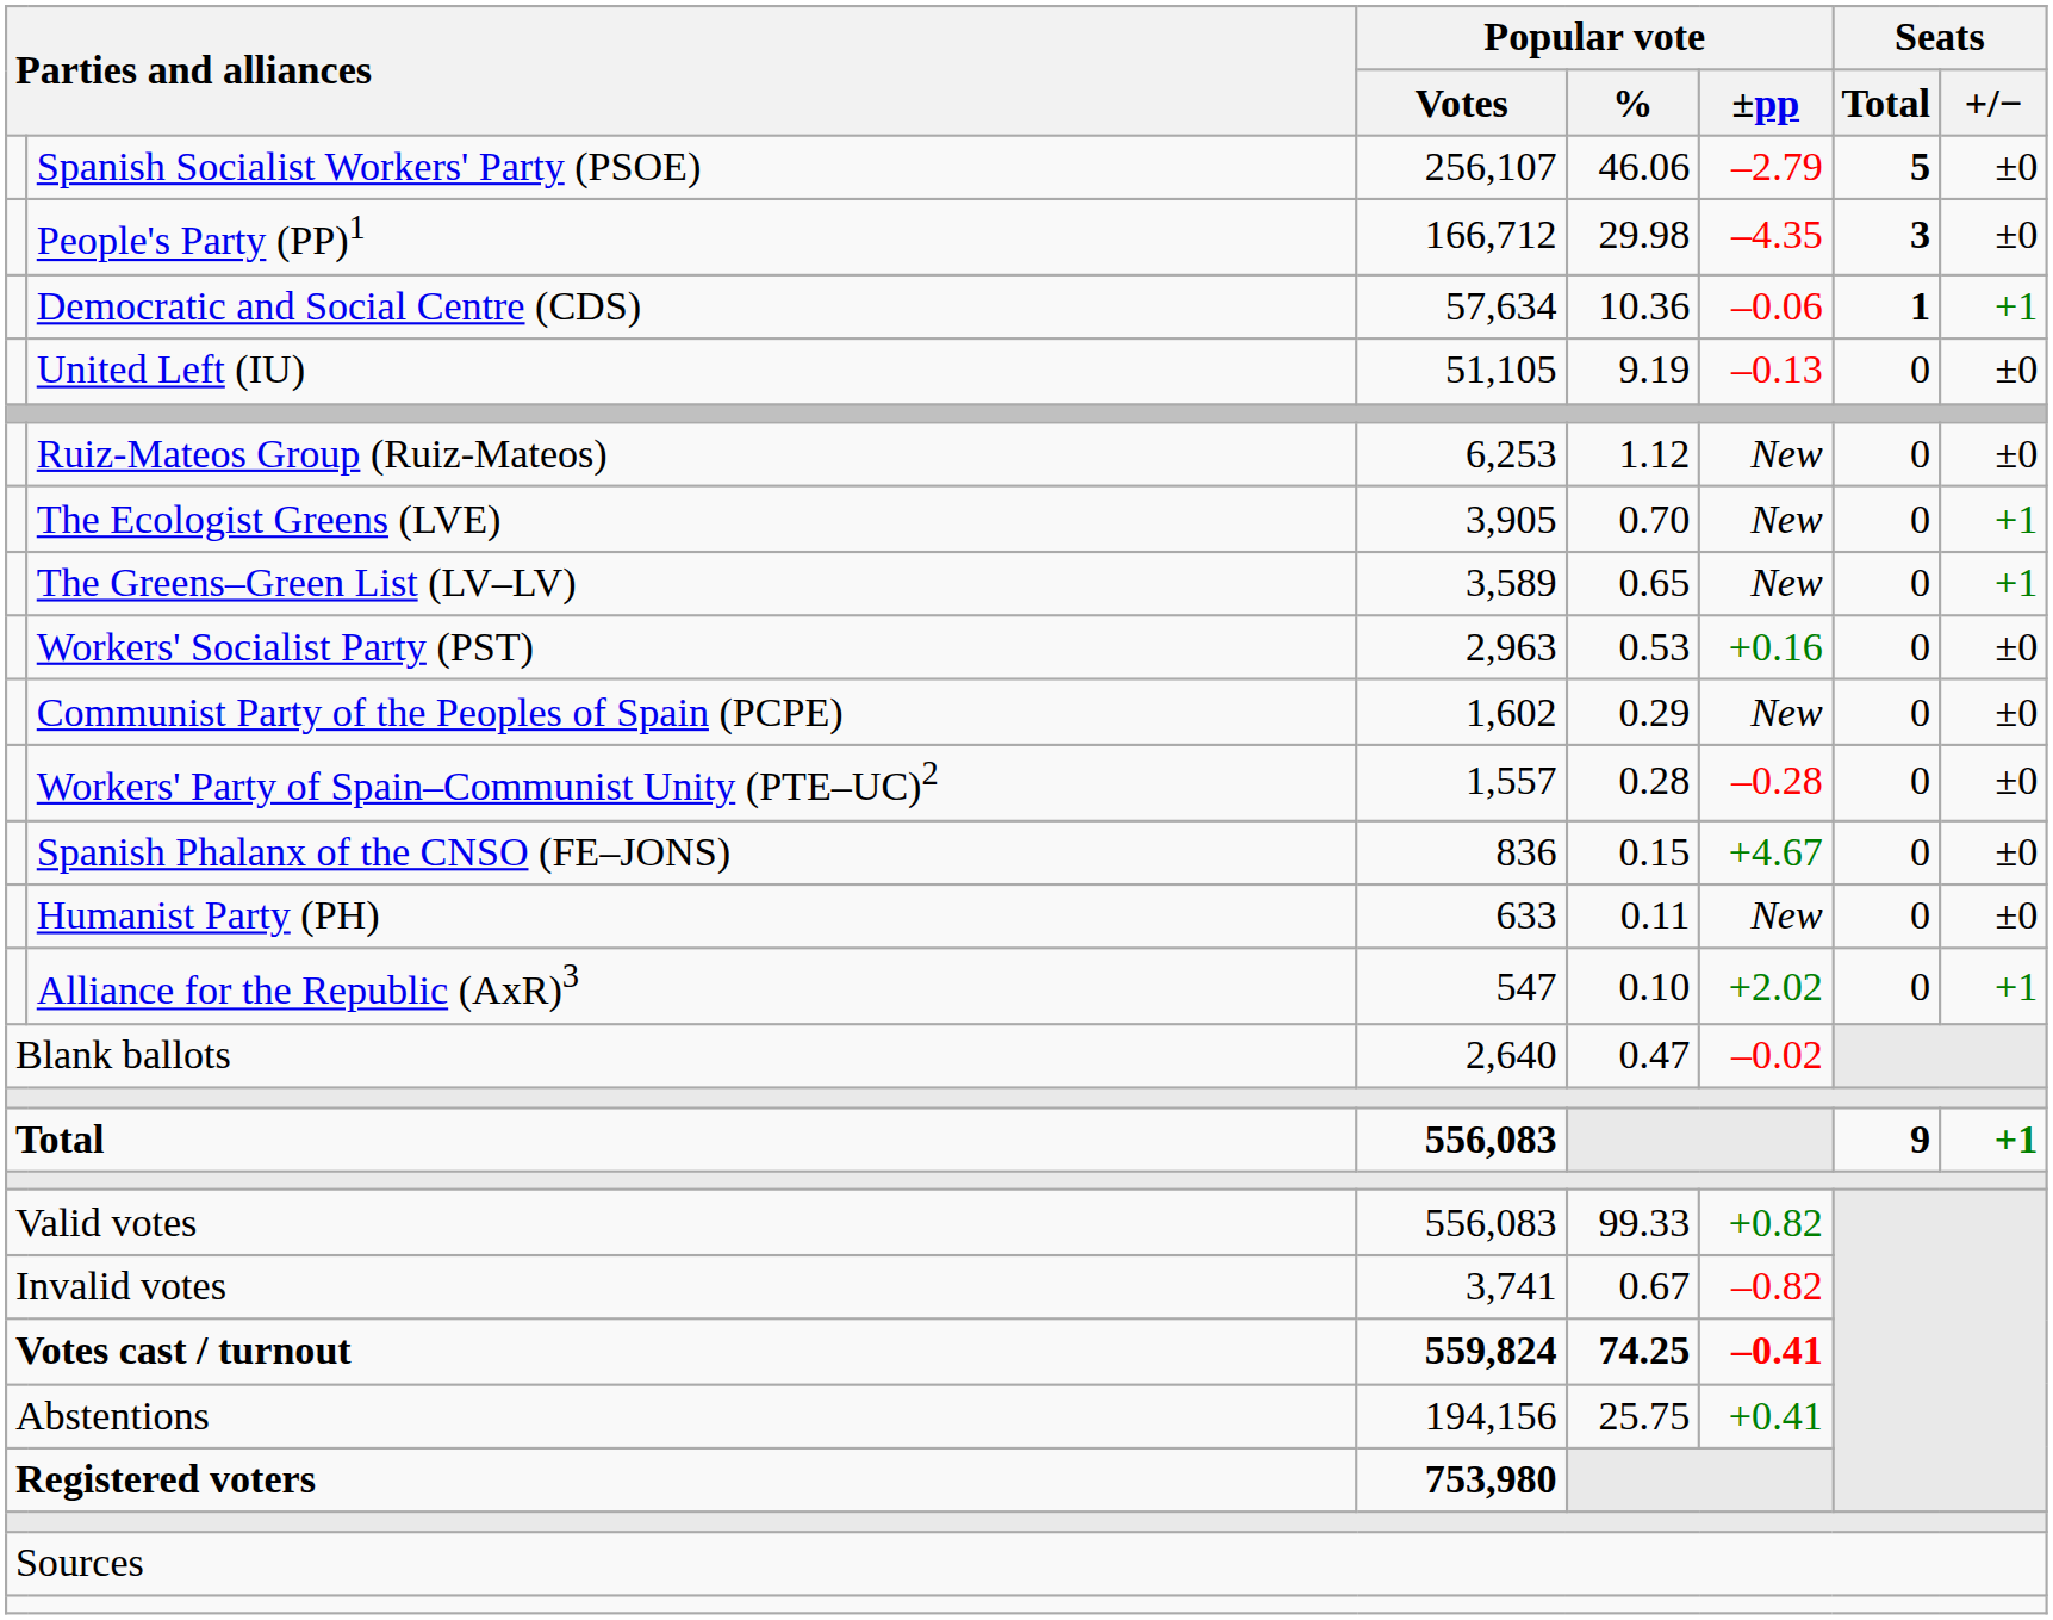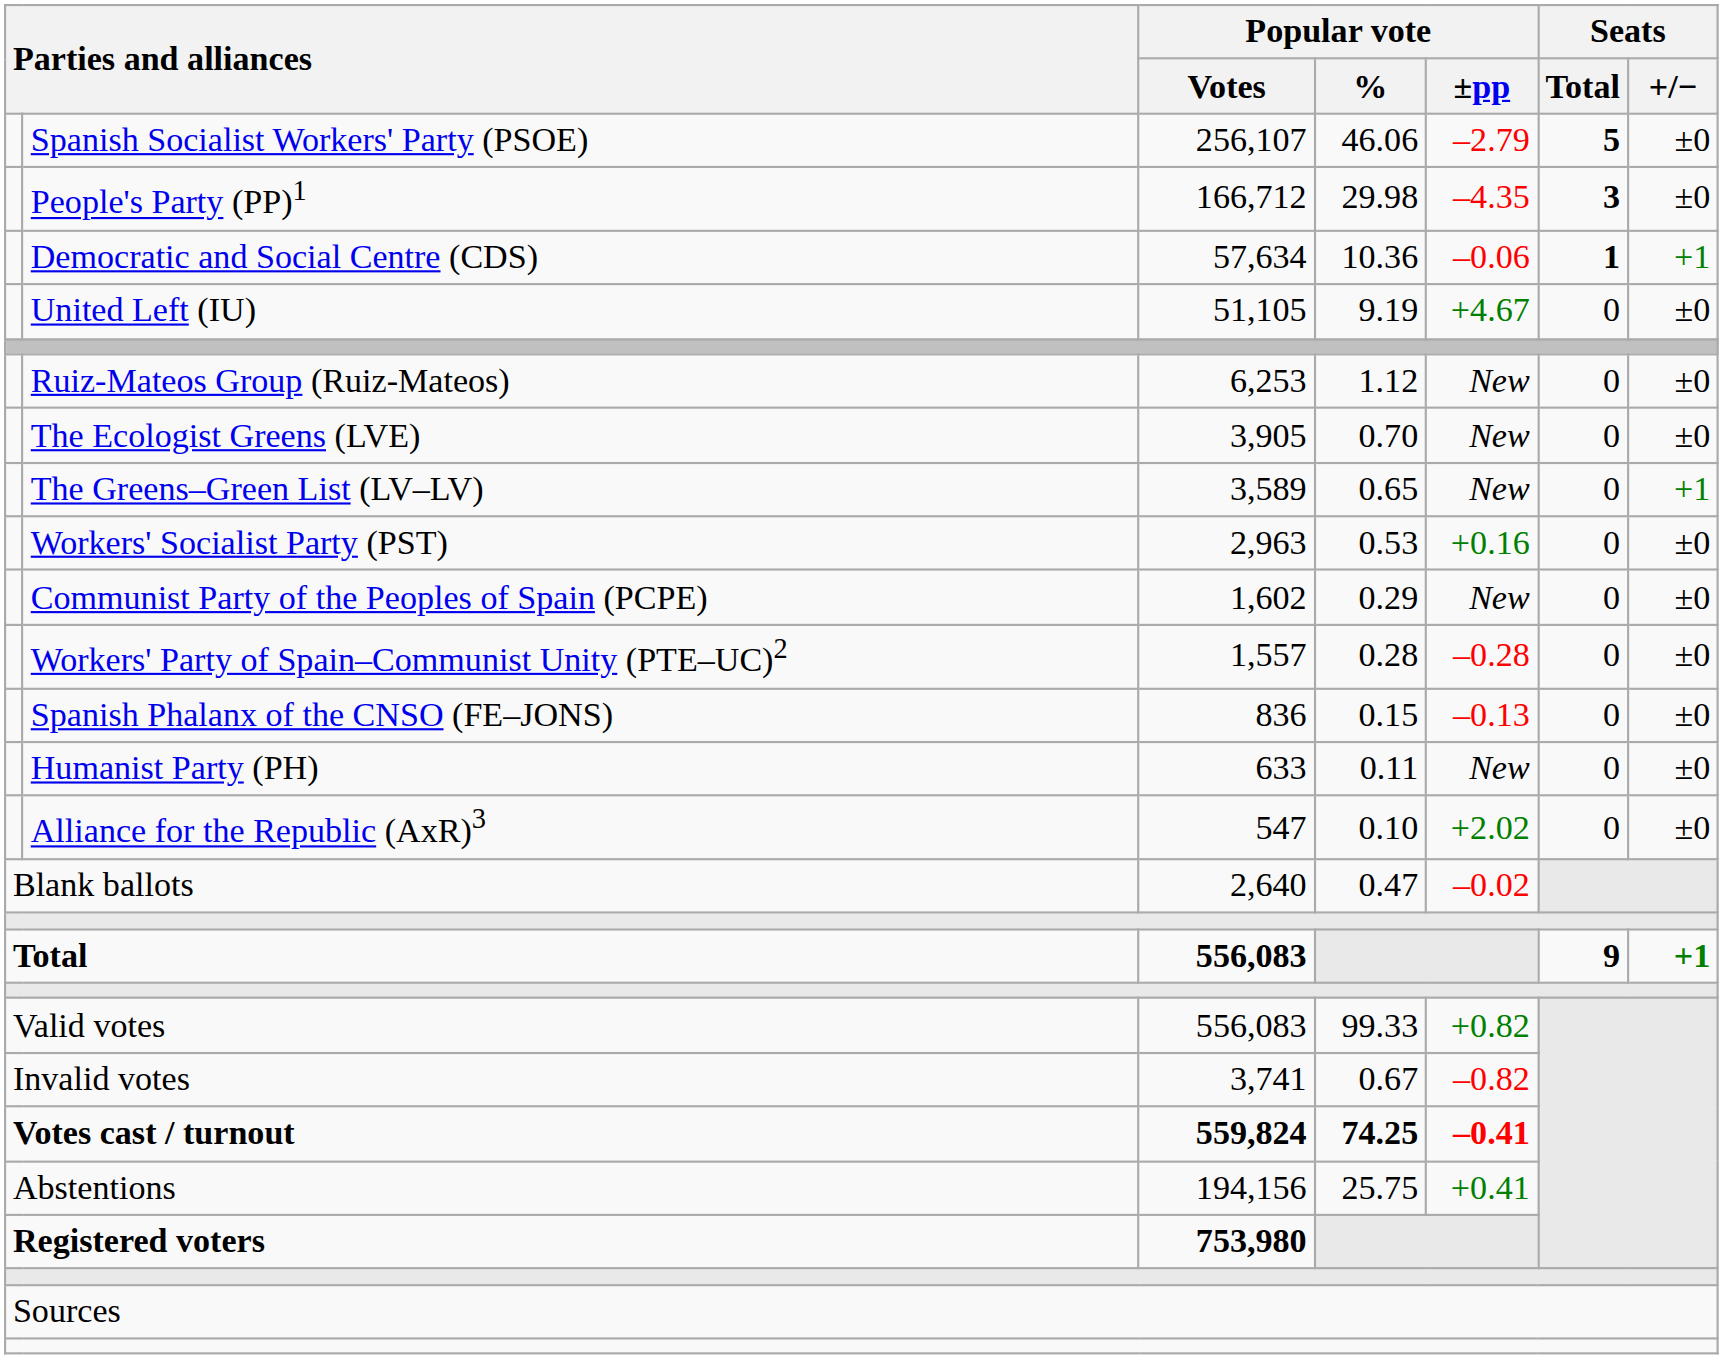United Left (IU) | Popular vote / ±pp: –0.13 -> +4.67
The Ecologist Greens (LVE) | Seats / +/−: +1 -> ±0
Spanish Phalanx of the CNSO (FE–JONS) | Popular vote / ±pp: +4.67 -> –0.13
Alliance for the Republic (AxR)3 | Seats / +/−: +1 -> ±0
